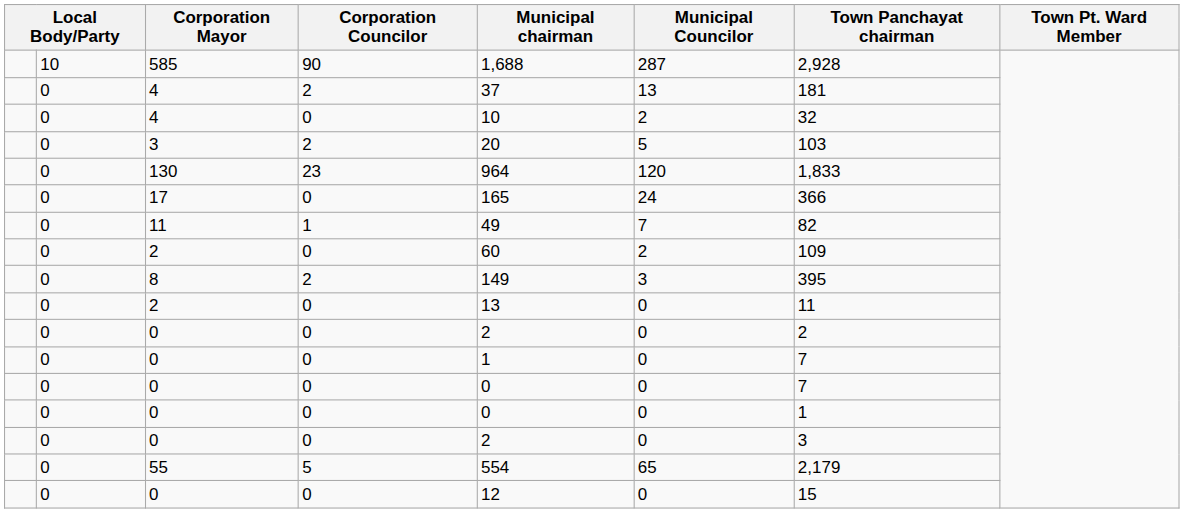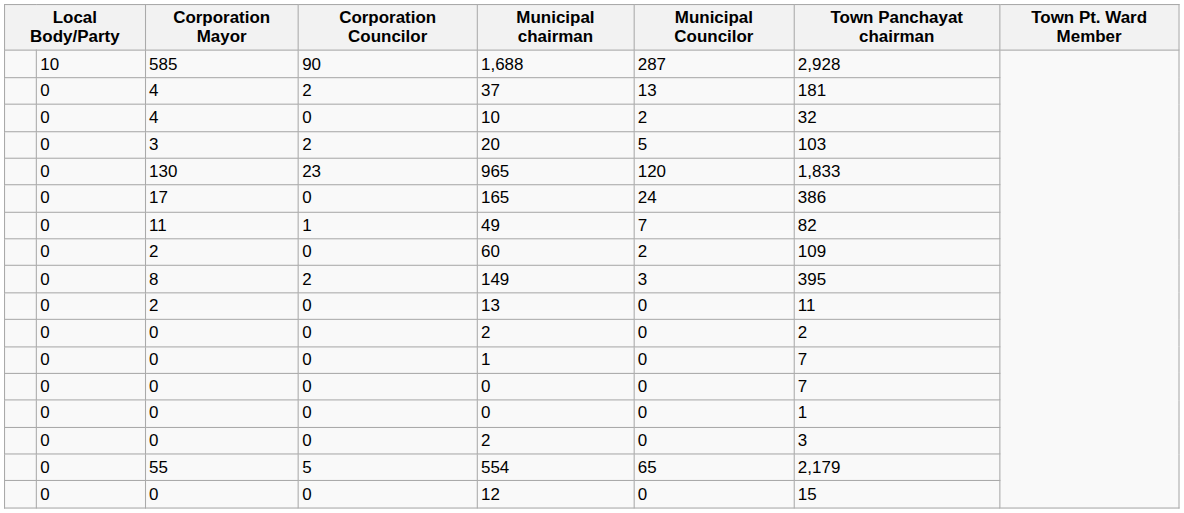130 | Municipal chairman: 964 -> 965
17 | Town Panchayat chairman: 366 -> 386
